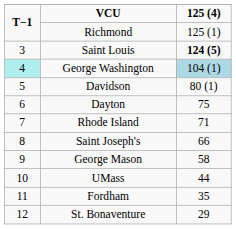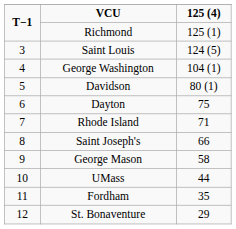Saint Louis | 125 (4): bold -> normal
George Washington | T−1: paleturquoise background -> no background
George Washington | 125 (4): lightblue background -> no background
